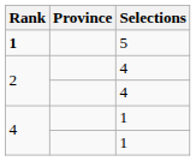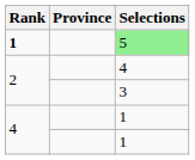row 2 | Selections: no background -> lightgreen background
row 4 | Selections: 4 -> 3
